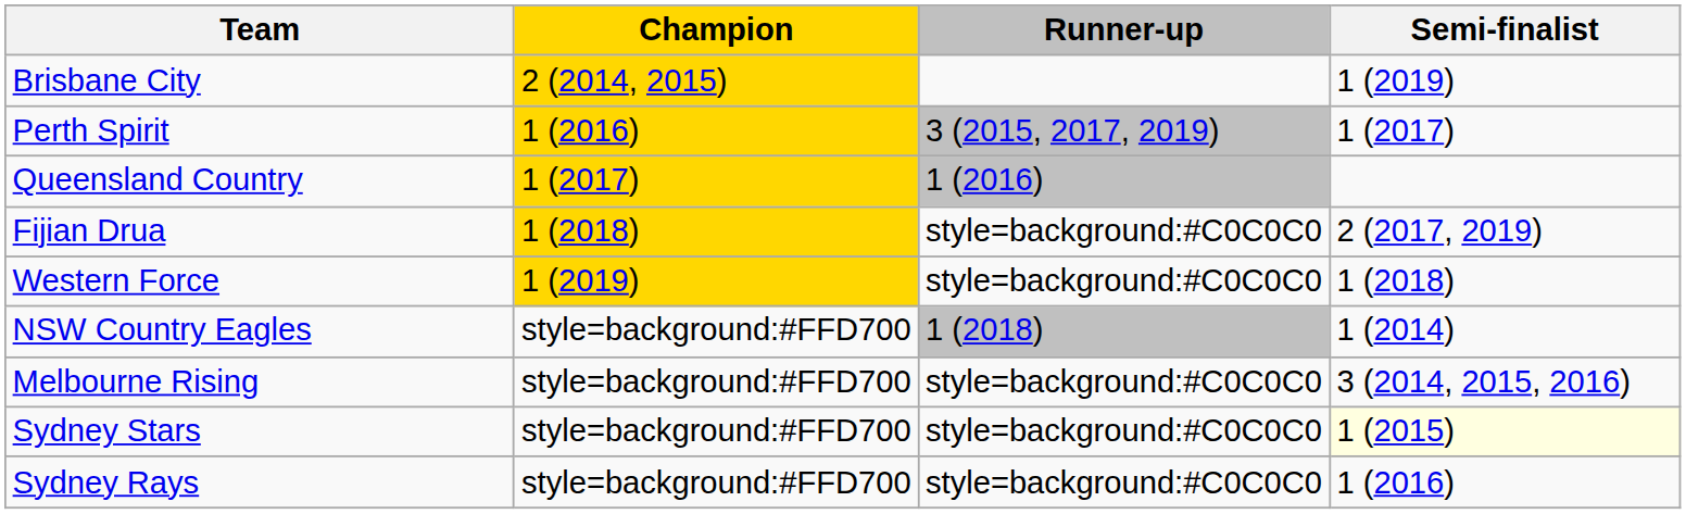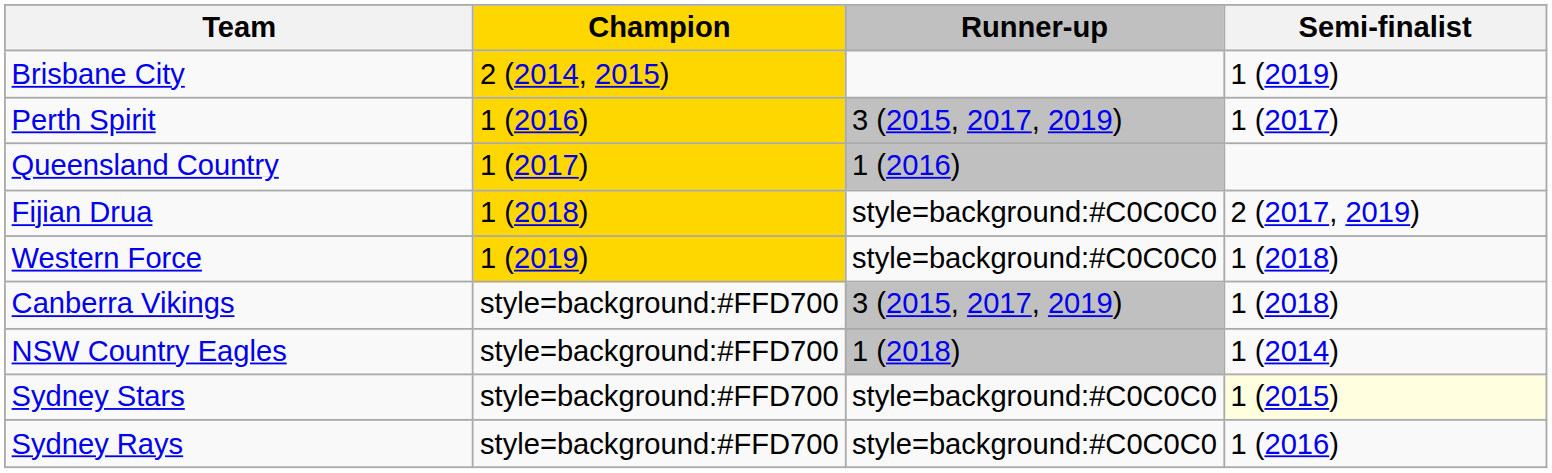+ row: Canberra Vikings | style=background:#FFD700 | 3 (2015, 2017, 2019) | 1 (2018)
- row: Melbourne Rising | style=background:#FFD700 | style=background:#C0C0C0 | 3 (2014, 2015, 2016)
